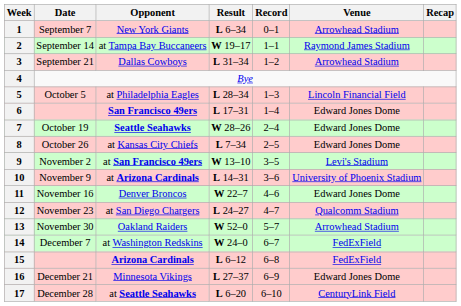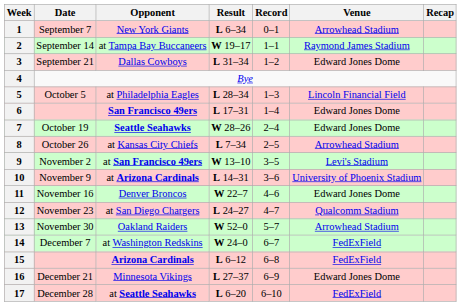3 | Venue: Arrowhead Stadium -> Edward Jones Dome
8 | Venue: Edward Jones Dome -> Arrowhead Stadium
17 | Venue: CenturyLink Field -> FedExField
